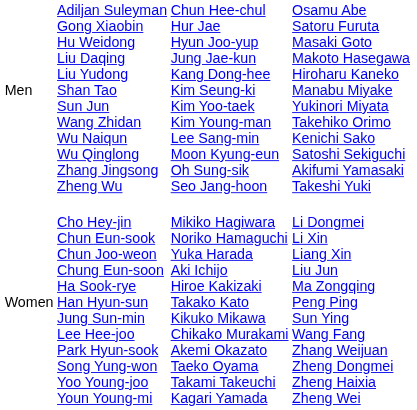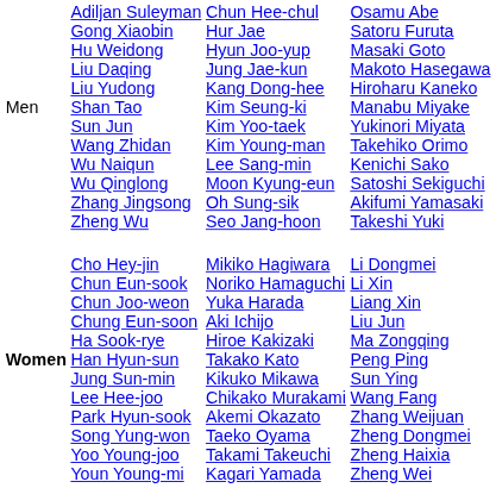Women | column 1: normal -> bold
